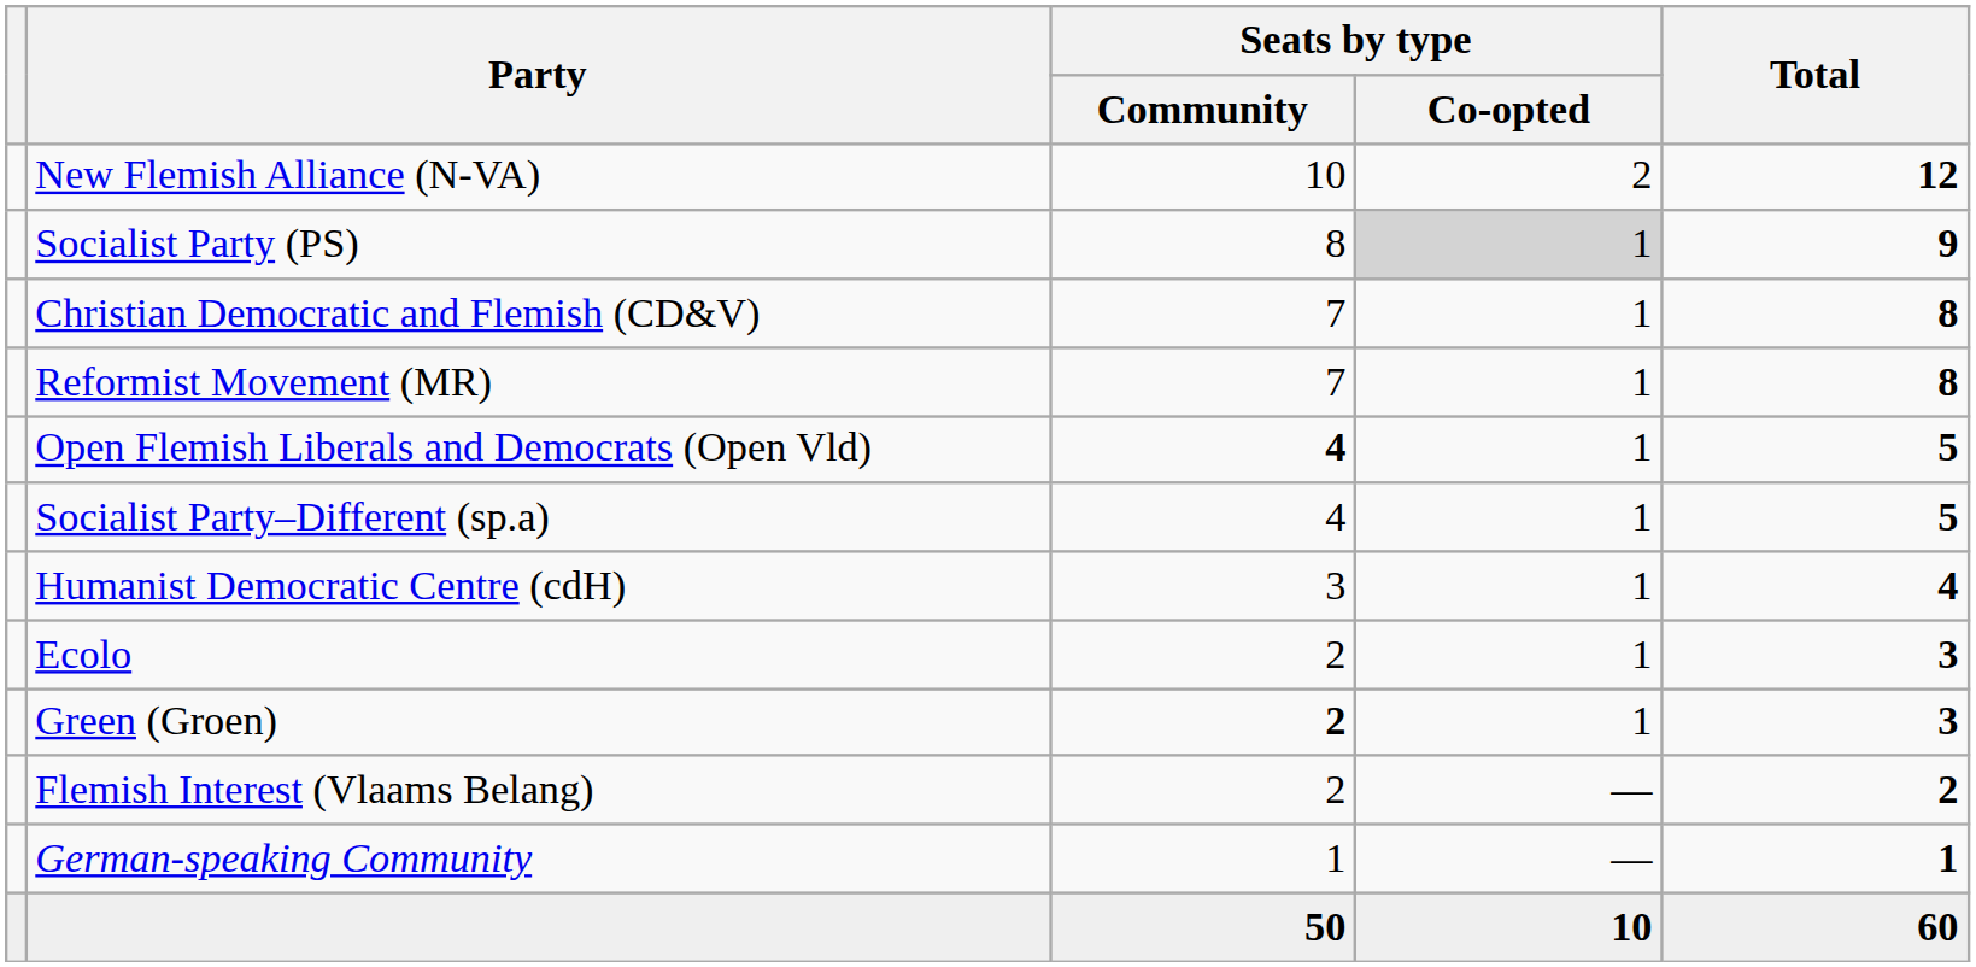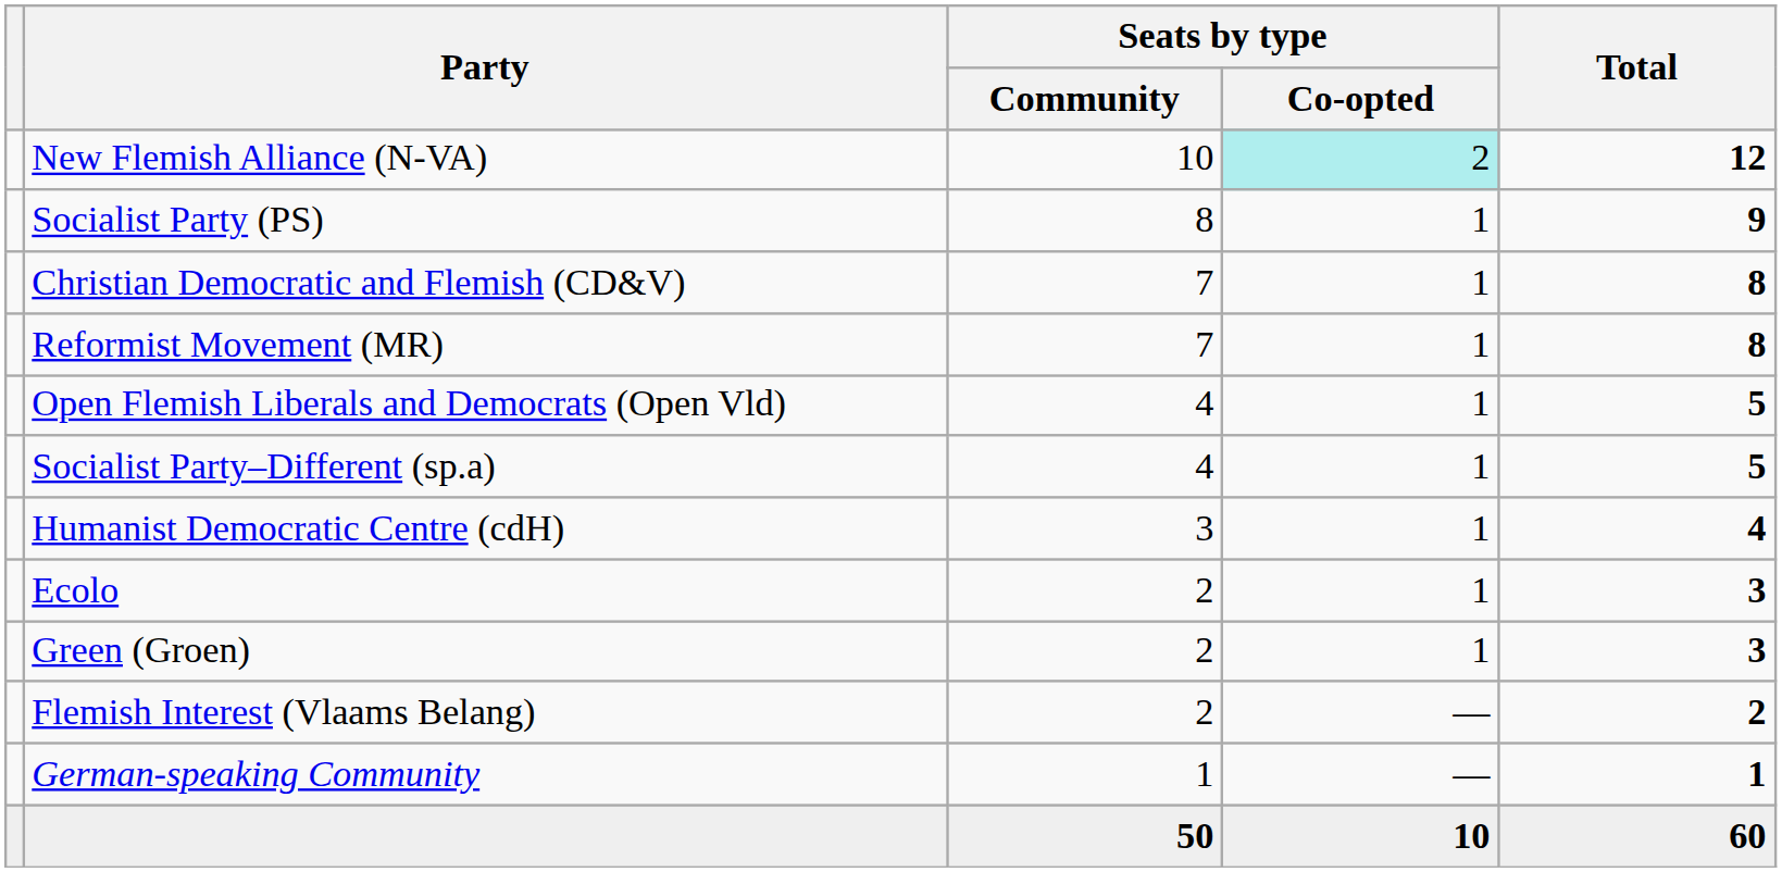New Flemish Alliance (N-VA) | Seats by type / Co-opted: no background -> paleturquoise background
Socialist Party (PS) | Seats by type / Co-opted: lightgrey background -> no background
Open Flemish Liberals and Democrats (Open Vld) | Seats by type / Community: bold -> normal
Green (Groen) | Seats by type / Community: bold -> normal
